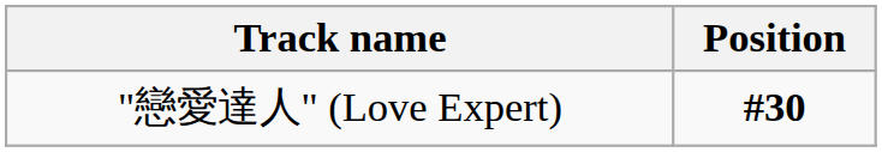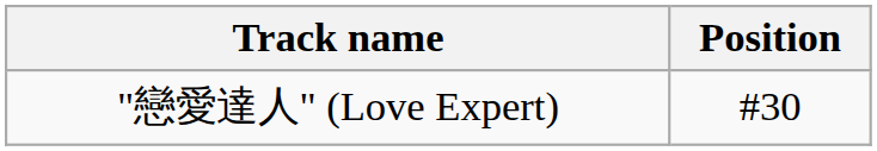"戀愛達人" (Love Expert) | Position: bold -> normal
